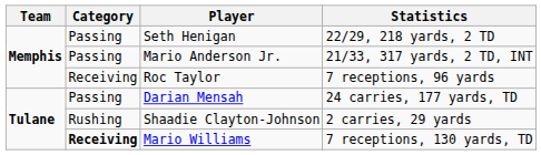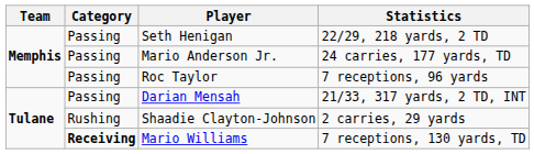Mario Anderson Jr. | Statistics: 21/33, 317 yards, 2 TD, INT -> 24 carries, 177 yards, TD
Roc Taylor | Category: Receiving -> Passing
Darian Mensah | Statistics: 24 carries, 177 yards, TD -> 21/33, 317 yards, 2 TD, INT
